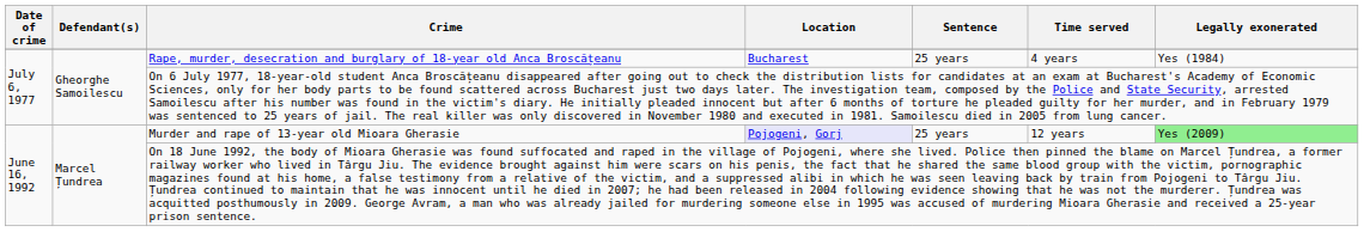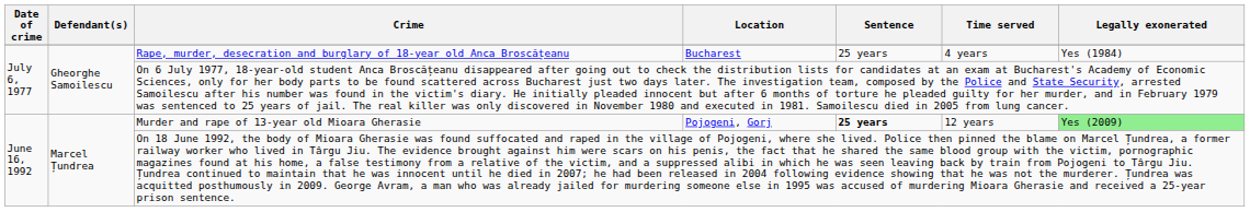Murder and rape of 13-year old Mioara Gherasie | Location: lavender background -> no background
Murder and rape of 13-year old Mioara Gherasie | Sentence: normal -> bold
